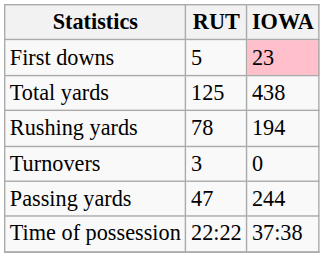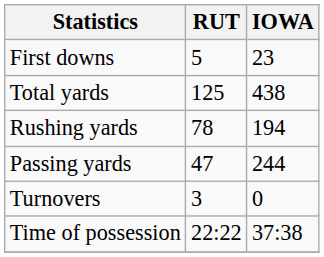First downs | IOWA: pink background -> no background
rows swapped: Passing yards <-> Turnovers
